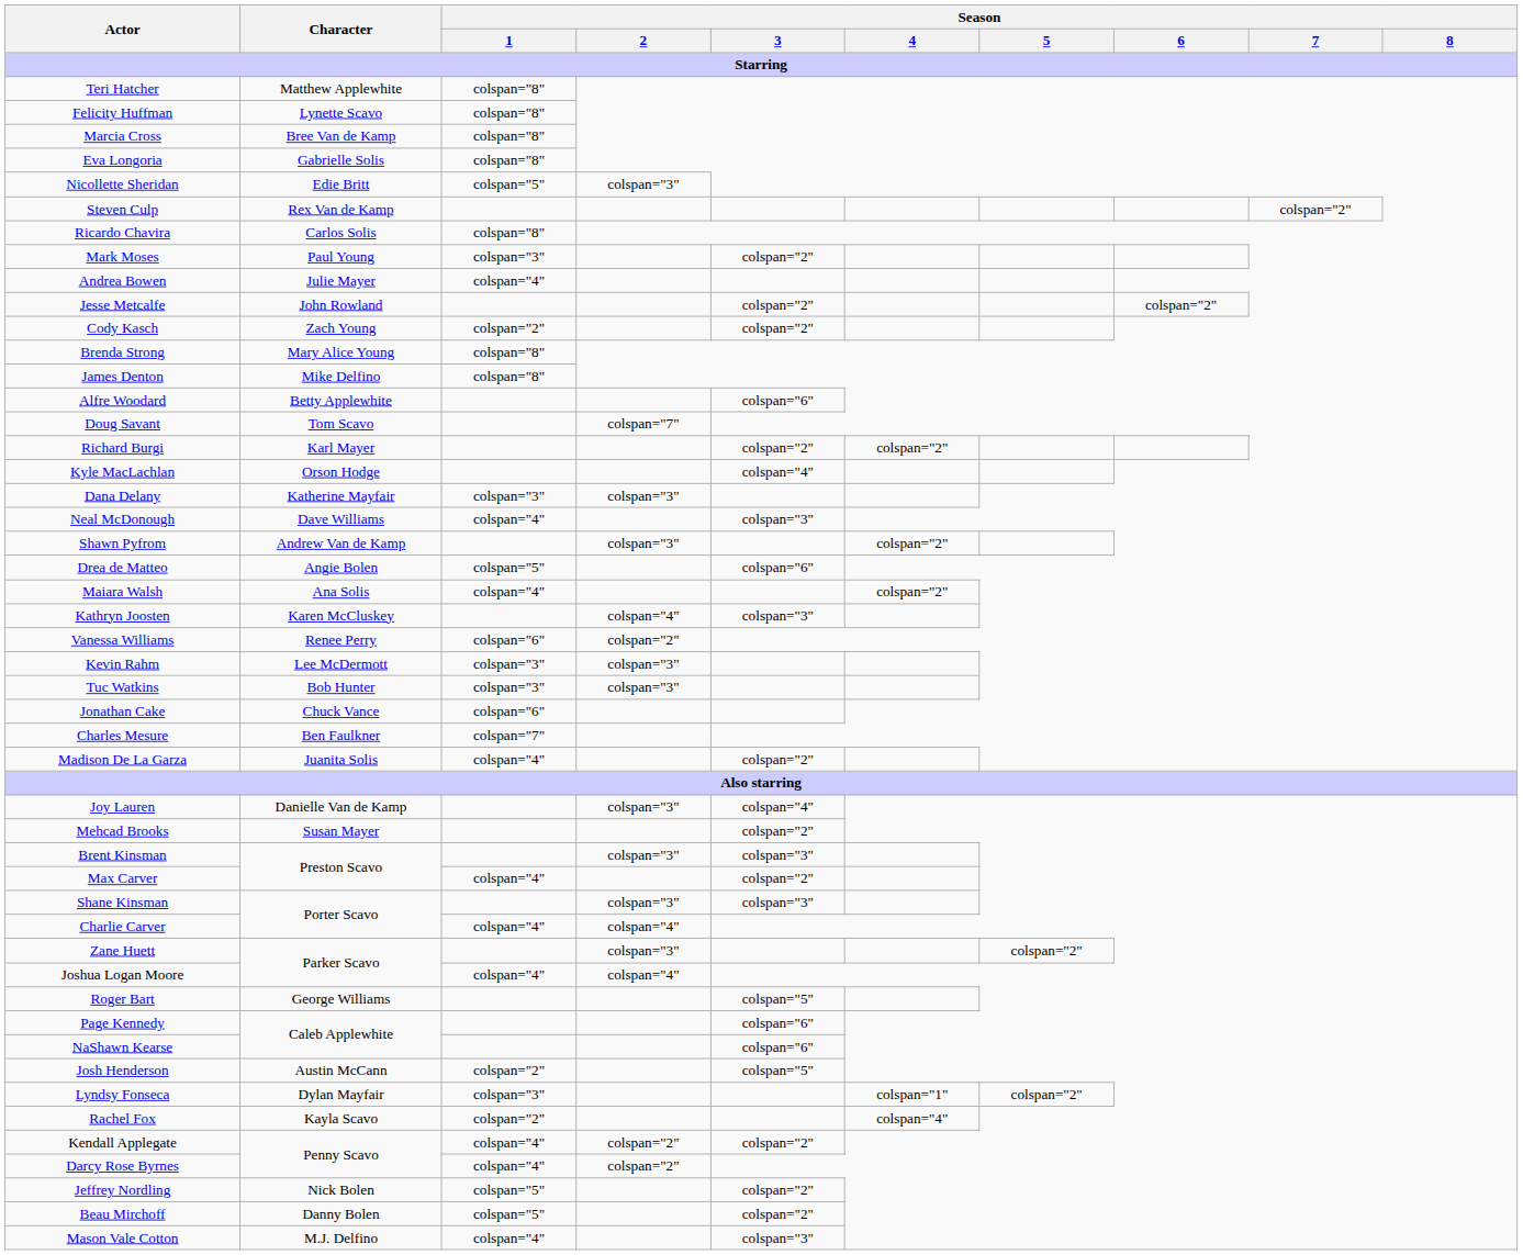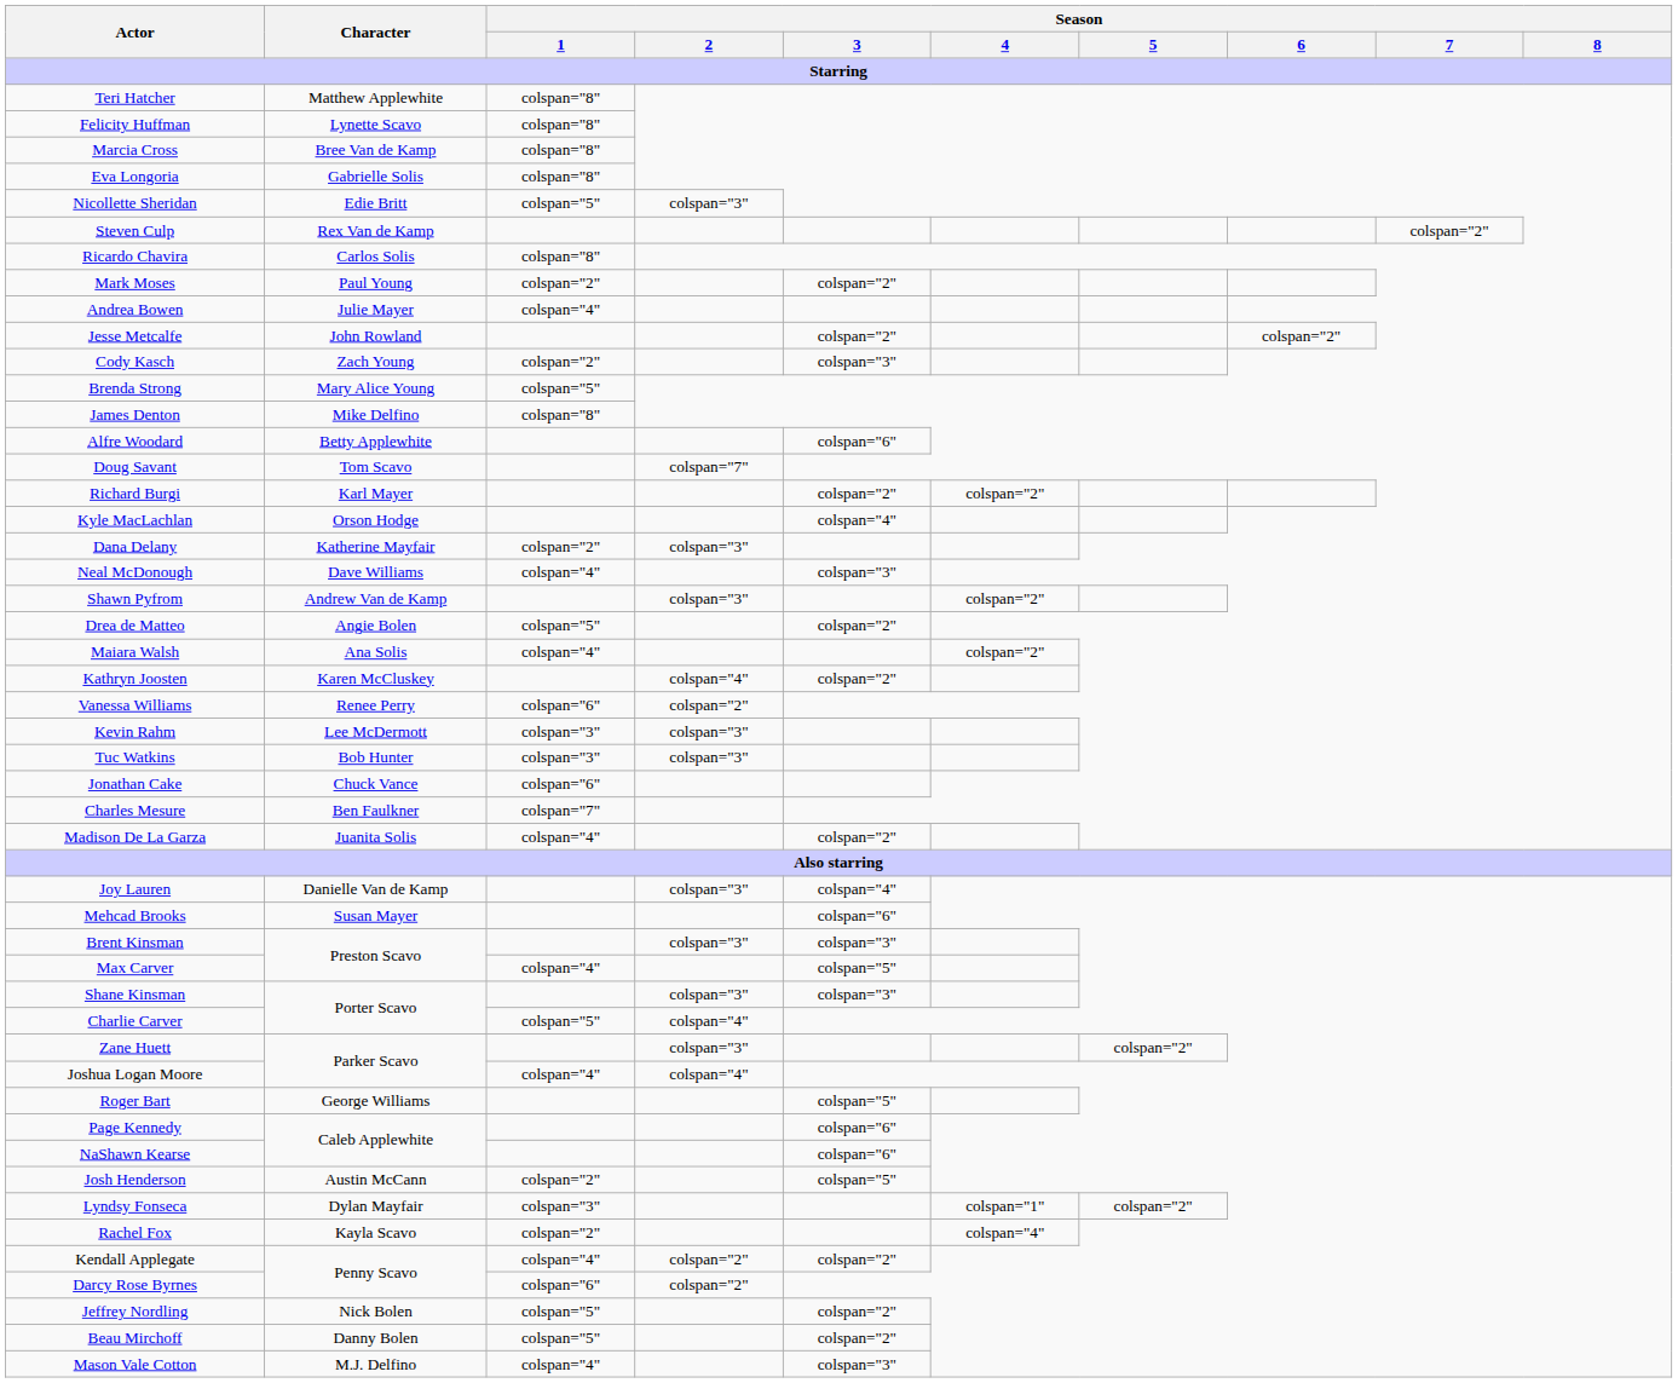Mark Moses | Season / 1: colspan="3" -> colspan="2"
Cody Kasch | Season / 3: colspan="2" -> colspan="3"
Brenda Strong | Season / 1: colspan="8" -> colspan="5"
Dana Delany | Season / 1: colspan="3" -> colspan="2"
Drea de Matteo | Season / 3: colspan="6" -> colspan="2"
Kathryn Joosten | Season / 3: colspan="3" -> colspan="2"
Mehcad Brooks | Season / 3: colspan="2" -> colspan="6"
Max Carver | Season / 3: colspan="2" -> colspan="5"
Charlie Carver | Season / 1: colspan="4" -> colspan="5"
Darcy Rose Byrnes | Season / 1: colspan="4" -> colspan="6"
